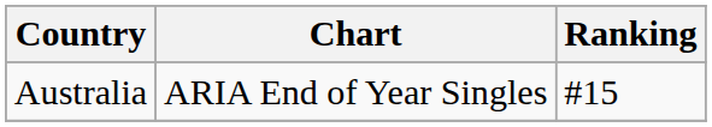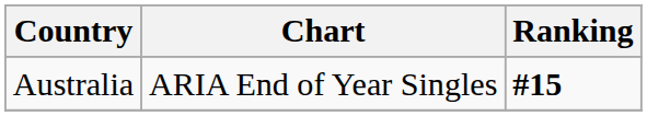Australia | Ranking: normal -> bold
